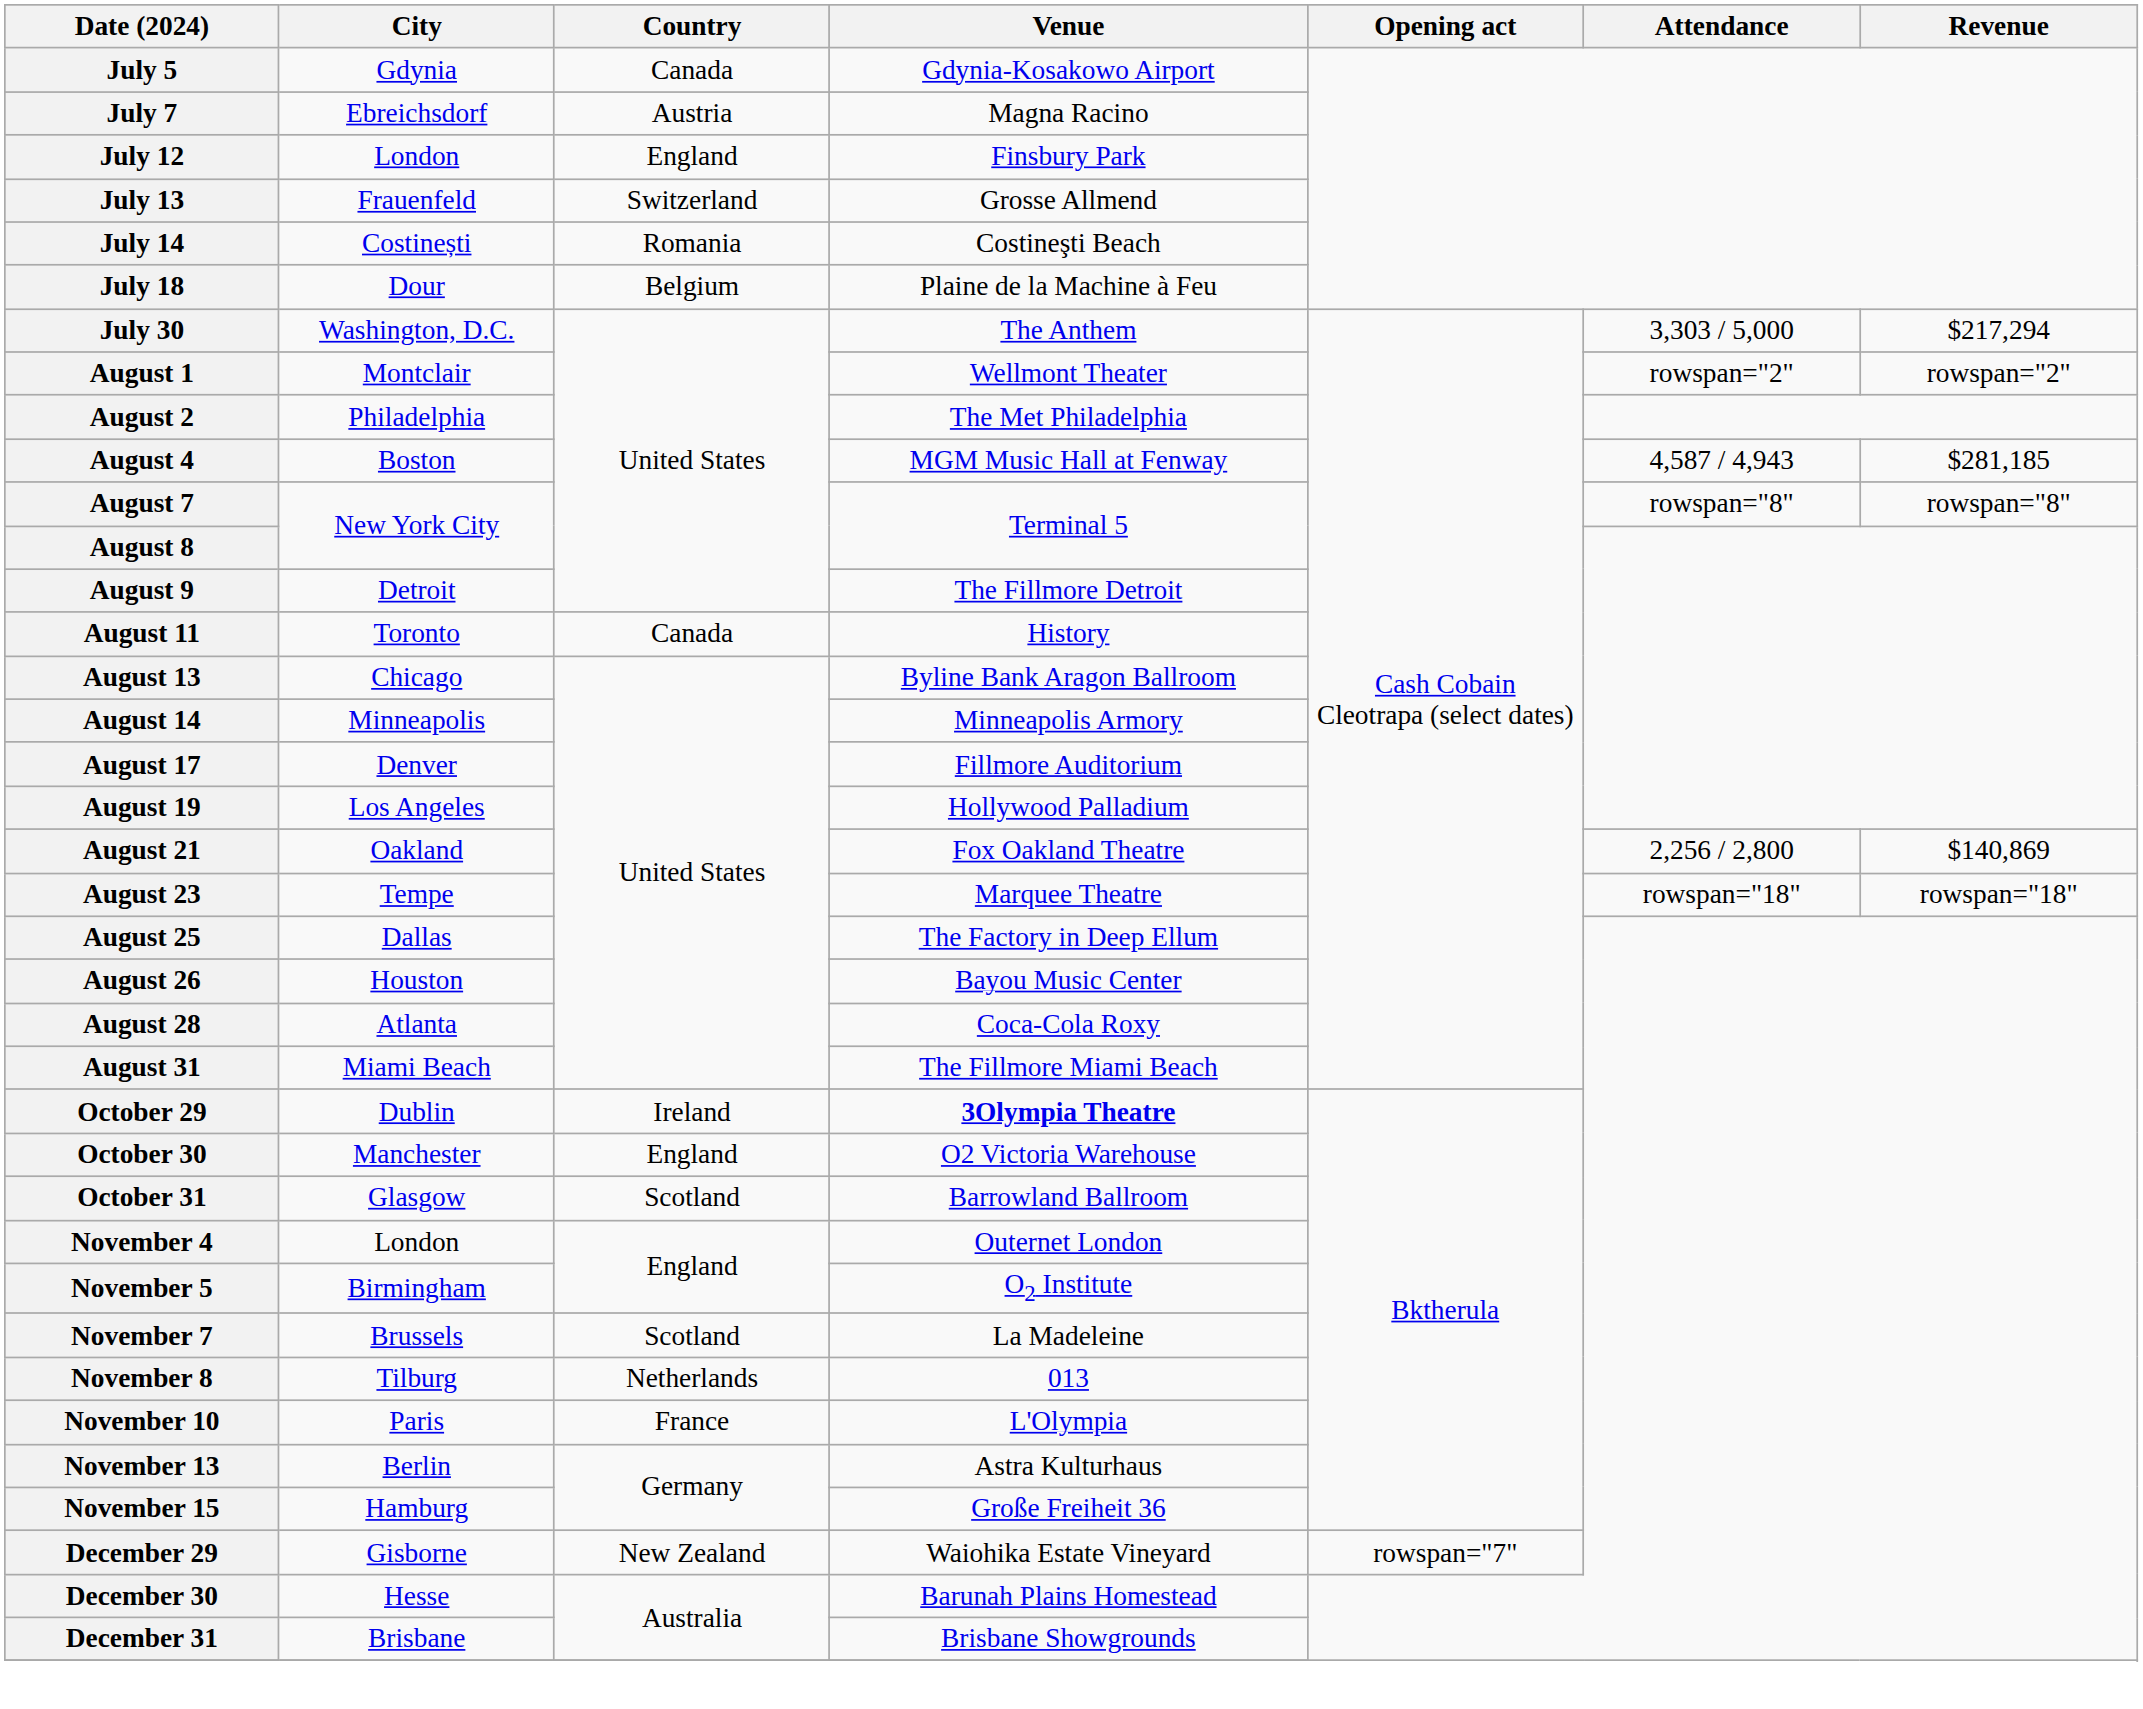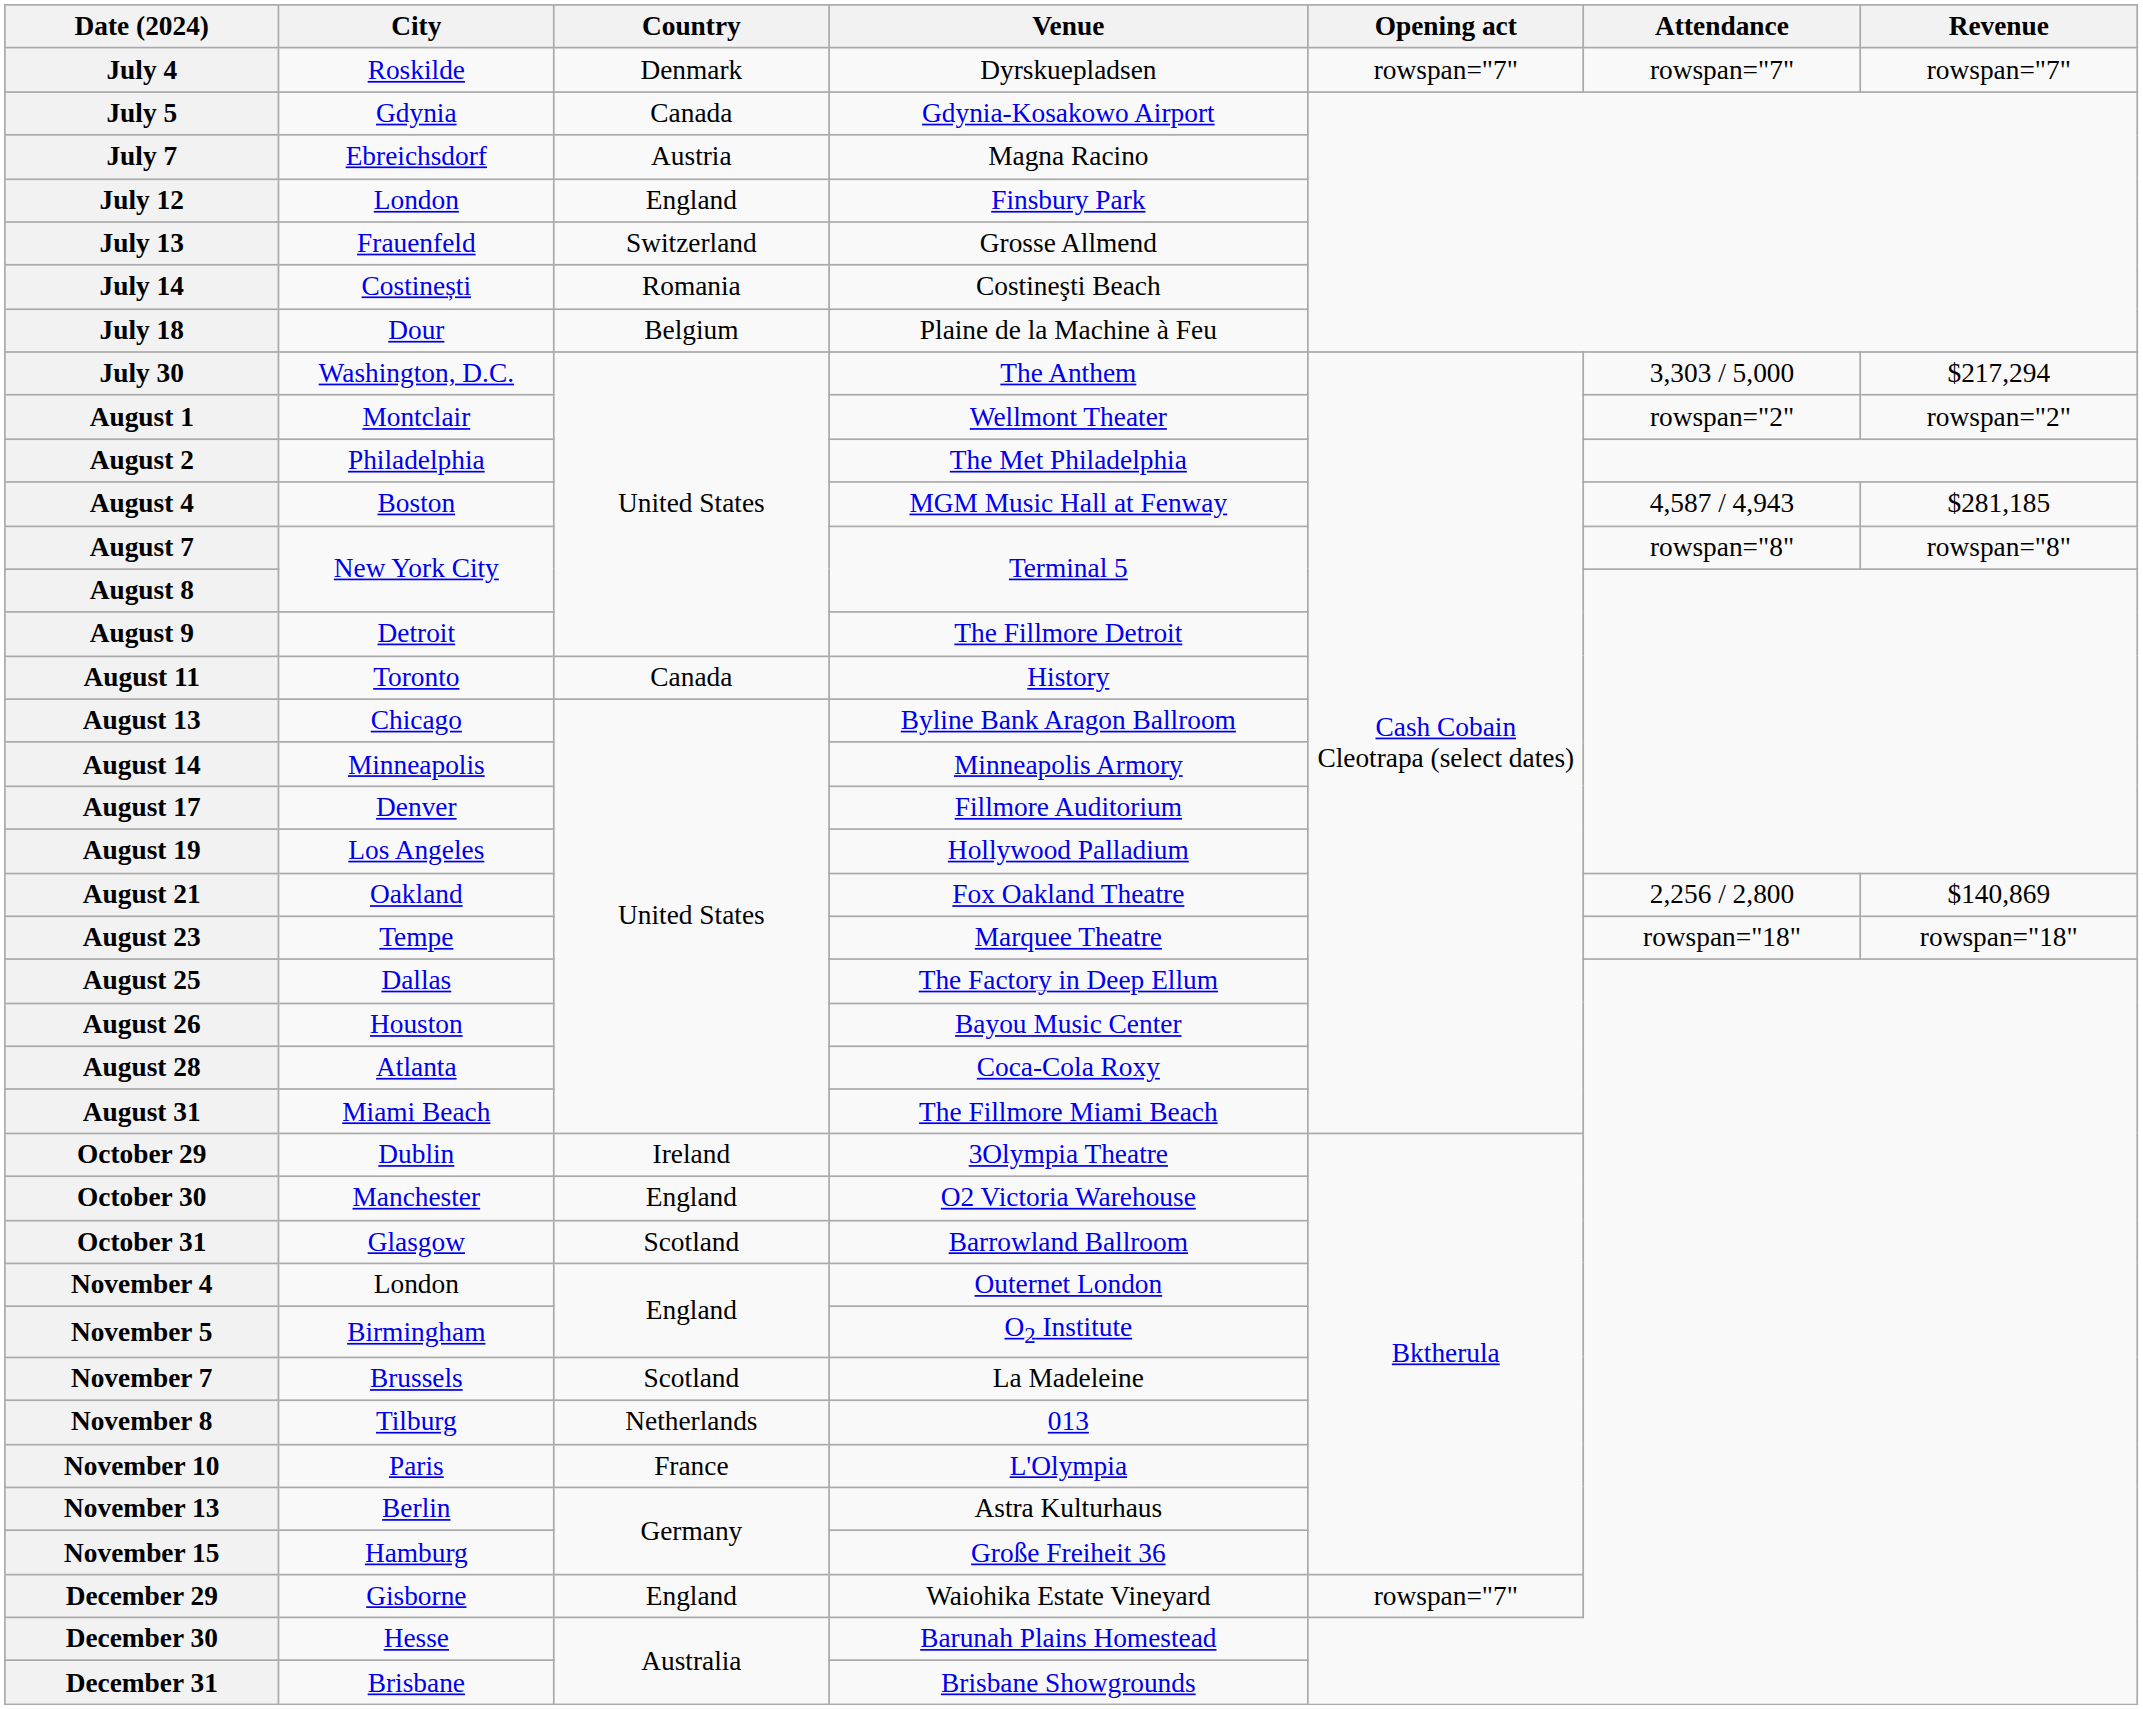+ row: July 4 | Roskilde | Denmark | Dyrskuepladsen | rowspan="7" | rowspan="7" | rowspan="7"
October 29 | Venue: bold -> normal
December 29 | Country: New Zealand -> England
